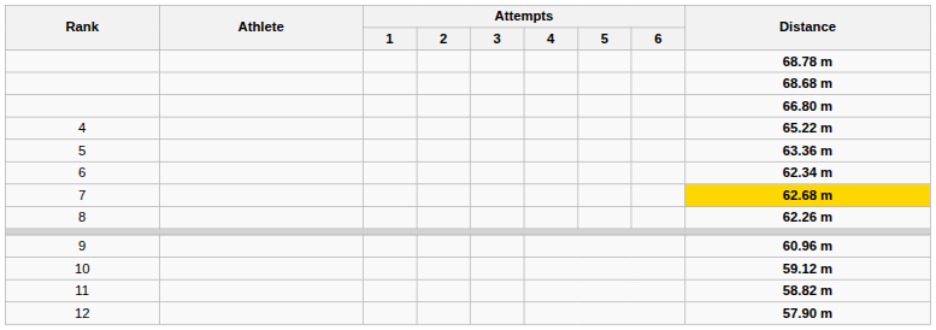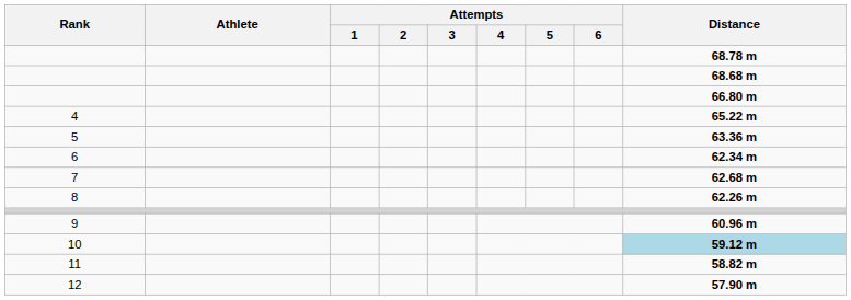7 | Distance: gold background -> no background
10 | Distance: no background -> lightblue background
